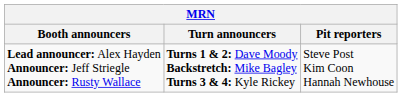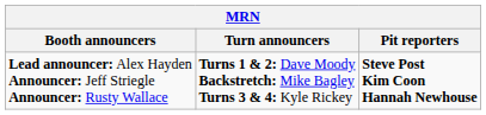row 3 | Pit reporters: normal -> bold
